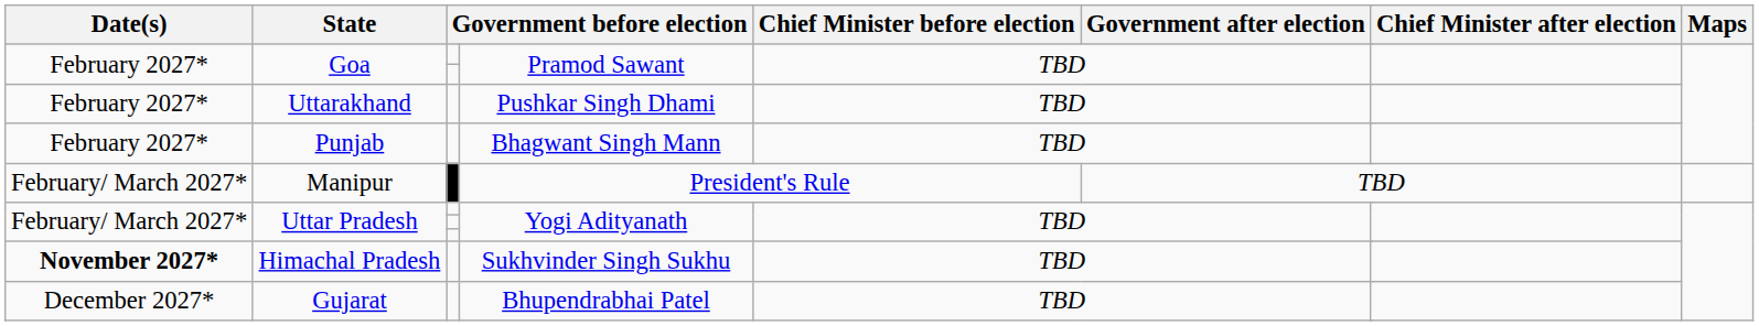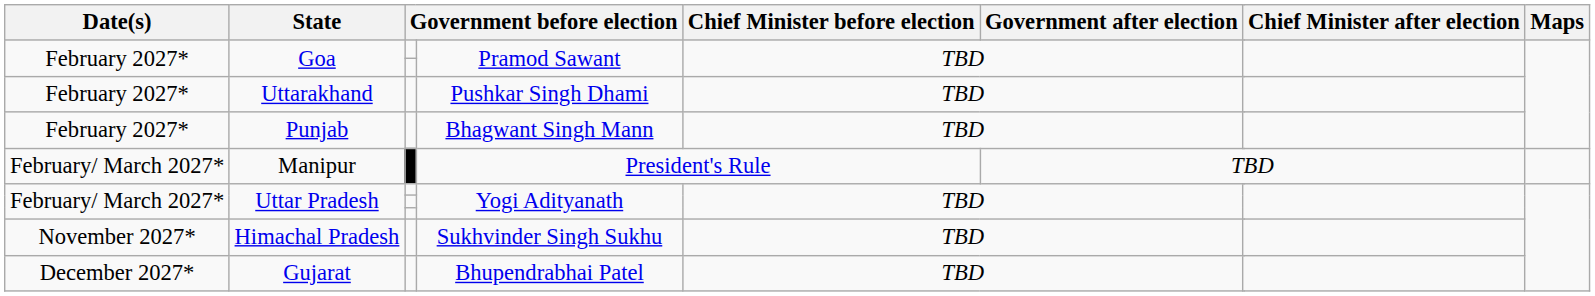Himachal Pradesh | Date(s): bold -> normal
